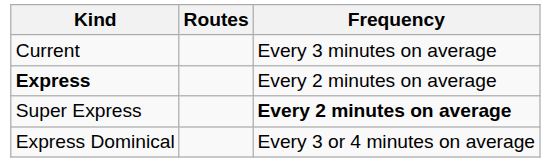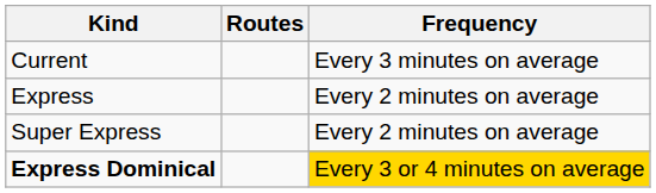row 3 | Kind: bold -> normal
row 4 | Frequency: bold -> normal
row 5 | Kind: normal -> bold
row 5 | Frequency: no background -> gold background
